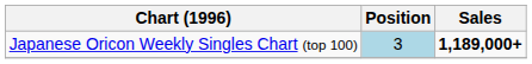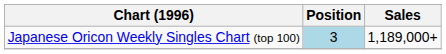Japanese Oricon Weekly Singles Chart (top 100) | Sales: bold -> normal
